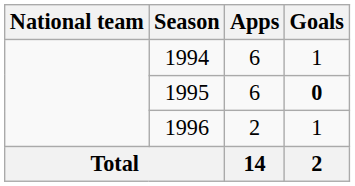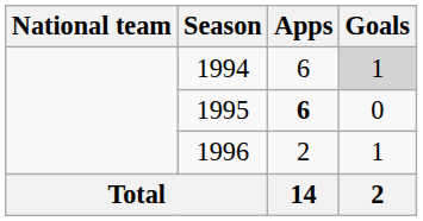1994 | Goals: no background -> lightgrey background
1995 | Apps: normal -> bold
1995 | Goals: bold -> normal
